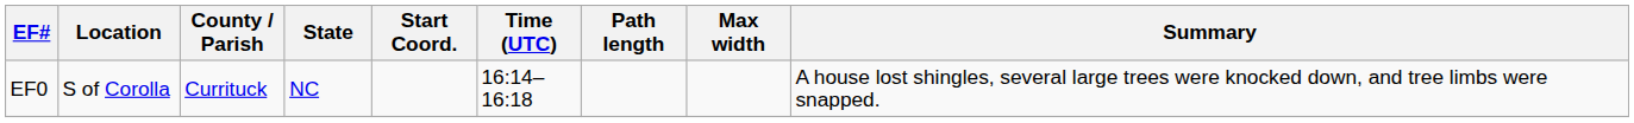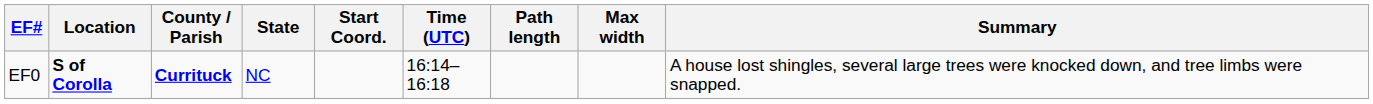EF0 | Location: normal -> bold
EF0 | County / Parish: normal -> bold
